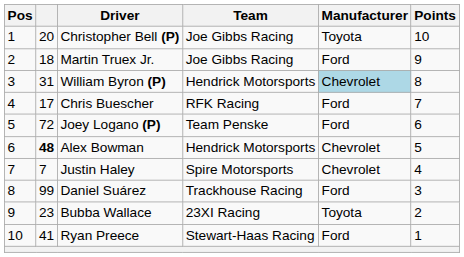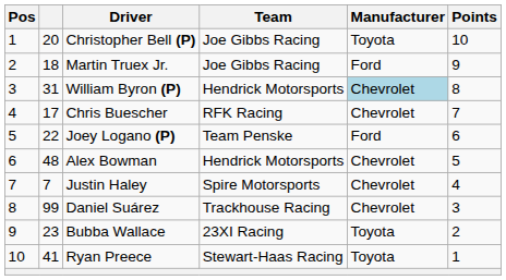Chris Buescher | Manufacturer: Ford -> Chevrolet
Joey Logano (P) | column 2: 72 -> 22
Alex Bowman | column 2: bold -> normal
Daniel Suárez | Manufacturer: Ford -> Chevrolet
Ryan Preece | Manufacturer: Ford -> Toyota
